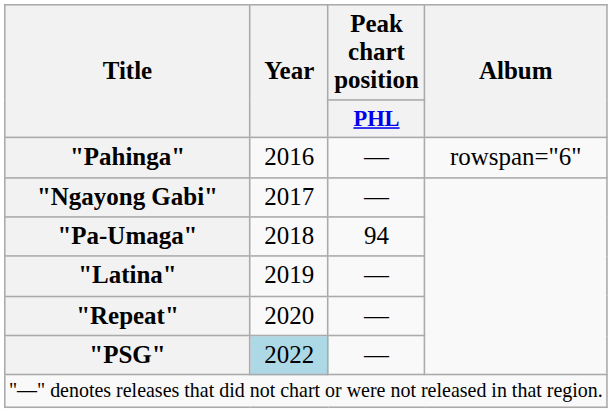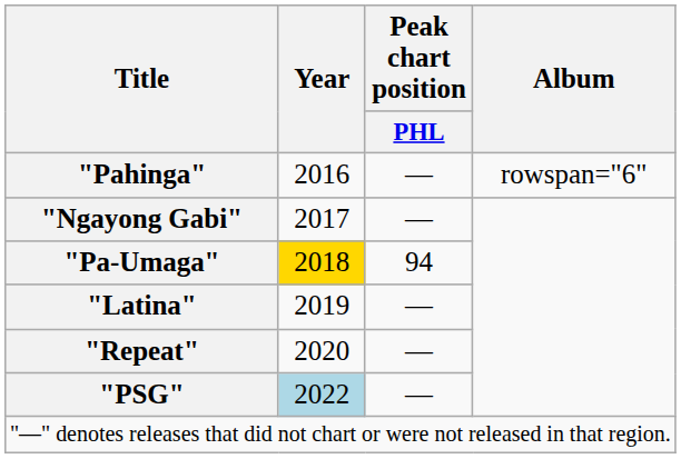"Pa-Umaga" | Year: no background -> gold background
